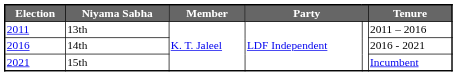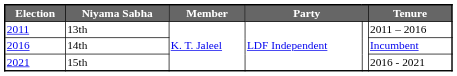14th | Tenure: 2016 - 2021 -> Incumbent
15th | Tenure: Incumbent -> 2016 - 2021
